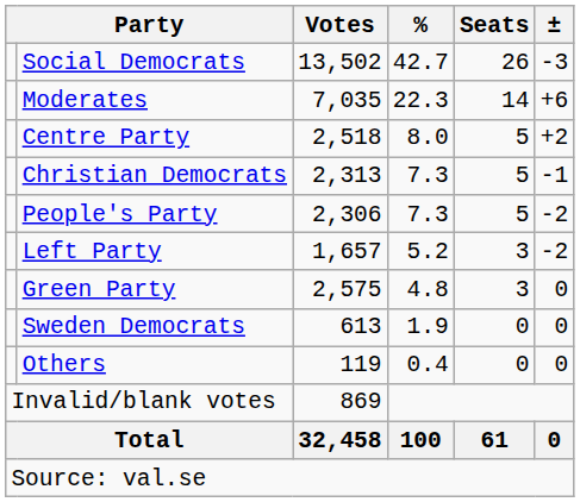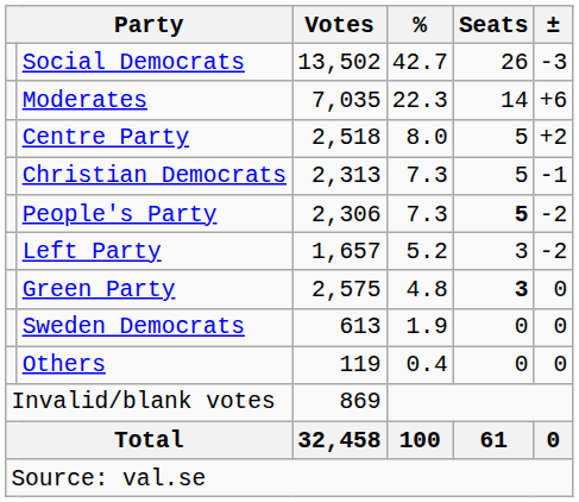People's Party | Seats: normal -> bold
Green Party | Seats: normal -> bold
